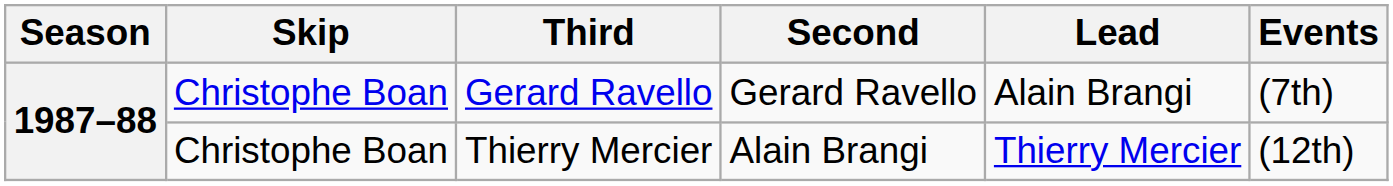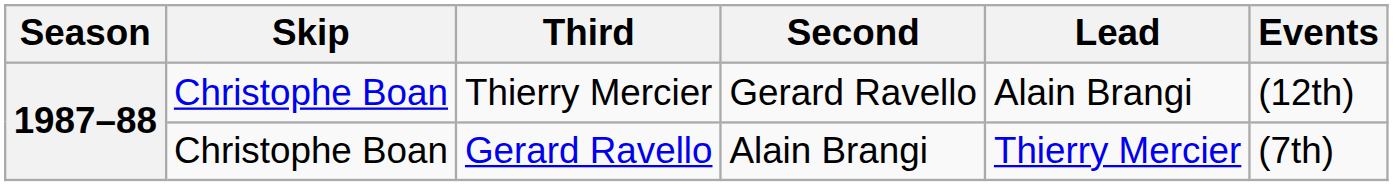row 2 | Third: Gerard Ravello -> Thierry Mercier
row 2 | Events: (7th) -> (12th)
row 3 | Third: Thierry Mercier -> Gerard Ravello
row 3 | Events: (12th) -> (7th)
